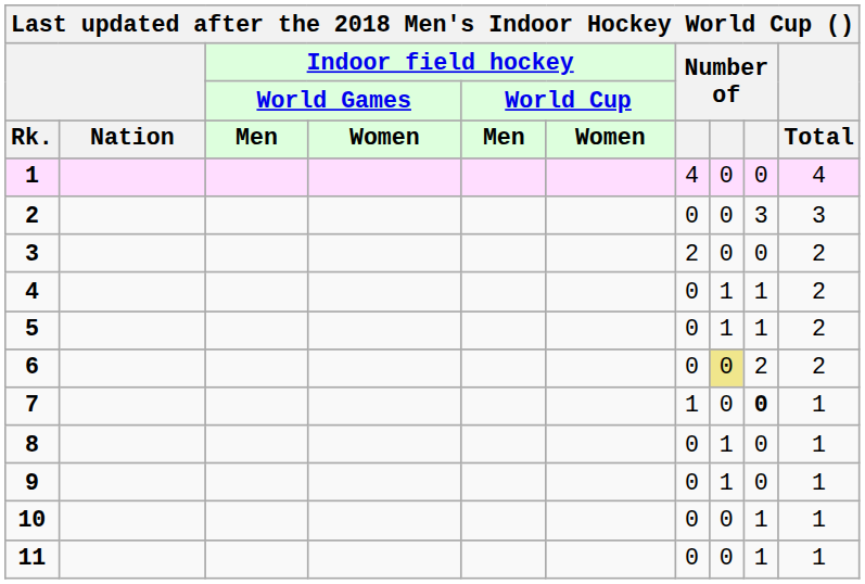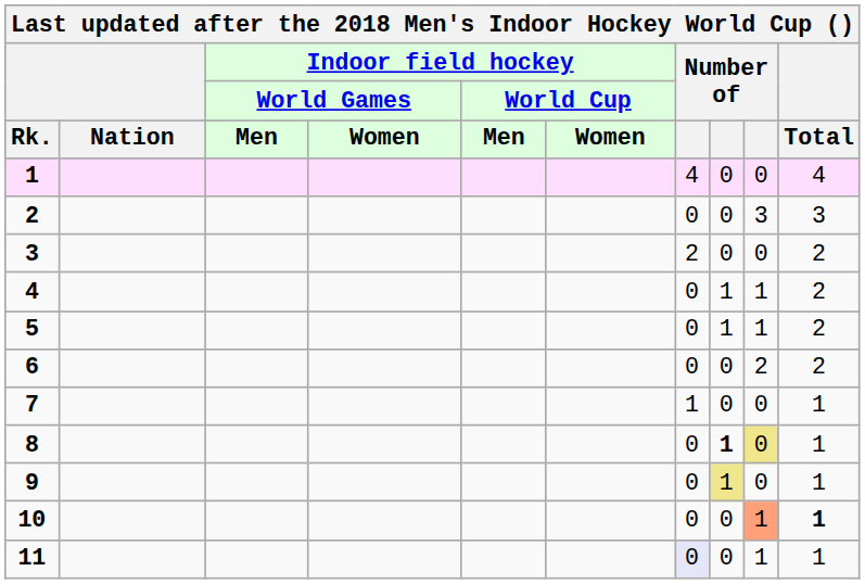6 | column 8: khaki background -> no background
7 | column 9: bold -> normal
8 | column 8: normal -> bold
8 | column 9: no background -> khaki background
9 | column 8: no background -> khaki background
10 | column 9: no background -> lightsalmon background
10 | Total: normal -> bold
11 | column 7: no background -> lavender background
